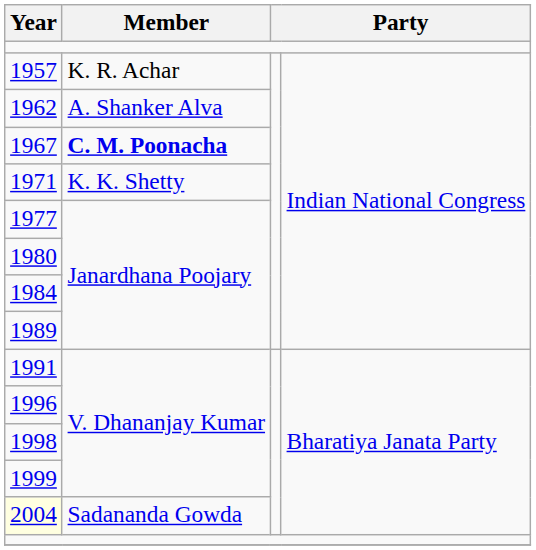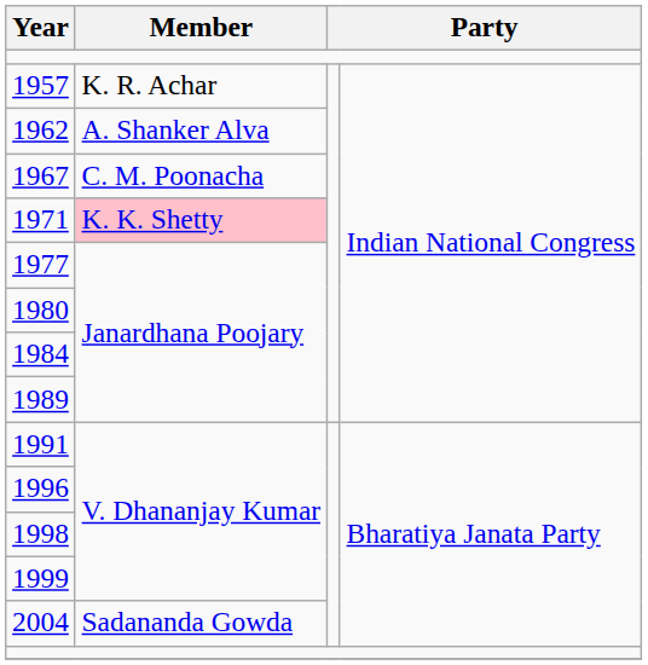1967 | Member: bold -> normal
1971 | Member: no background -> pink background
2004 | Year: lightyellow background -> no background
